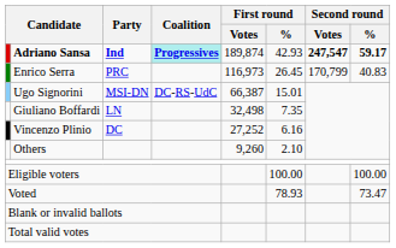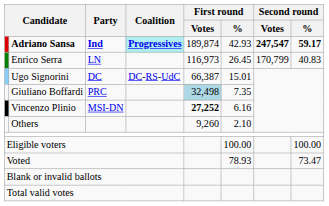Enrico Serra | Party: PRC -> LN
Ugo Signorini | Party: MSI-DN -> DC
Giuliano Boffardi | Party: LN -> PRC
Giuliano Boffardi | First round / Votes: no background -> lightblue background
Vincenzo Plinio | Party: DC -> MSI-DN
Vincenzo Plinio | First round / Votes: normal -> bold
